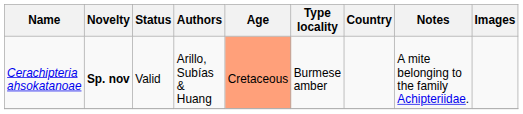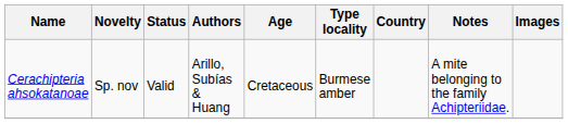Cerachipteria ahsokatanoae | Novelty: bold -> normal
Cerachipteria ahsokatanoae | Age: lightsalmon background -> no background
